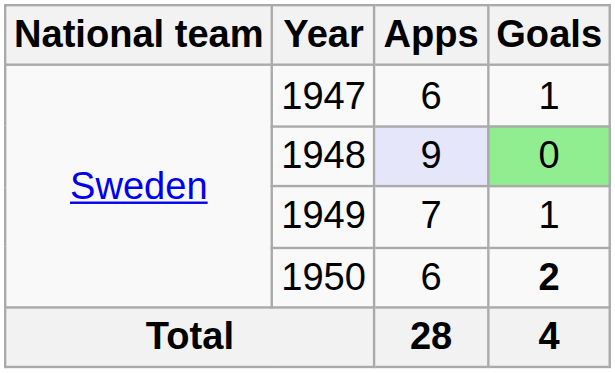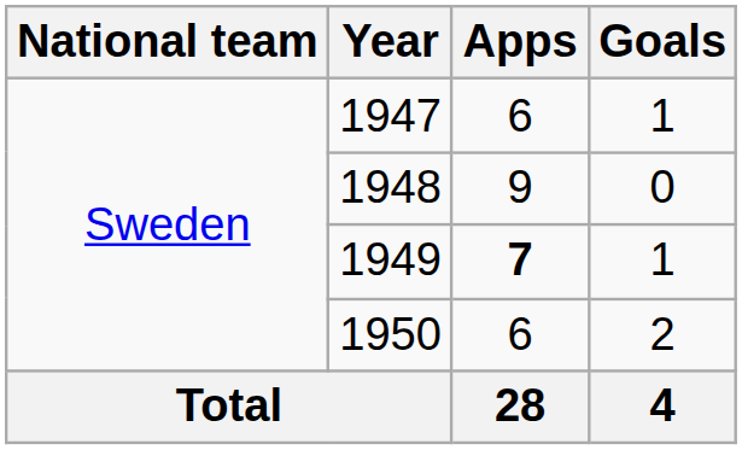1948 | Apps: lavender background -> no background
1948 | Goals: lightgreen background -> no background
1949 | Apps: normal -> bold
1950 | Goals: bold -> normal
